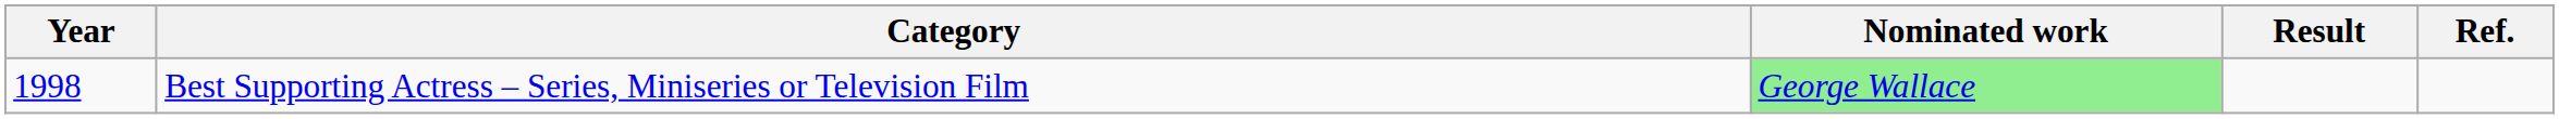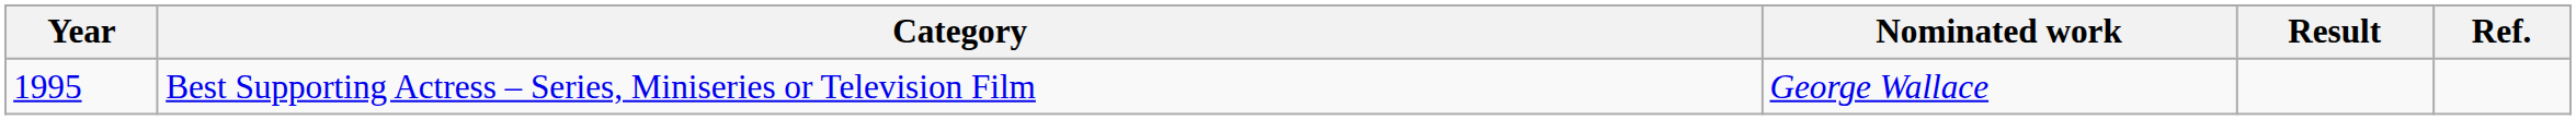row 2 | Year: 1998 -> 1995
row 2 | Nominated work: lightgreen background -> no background
